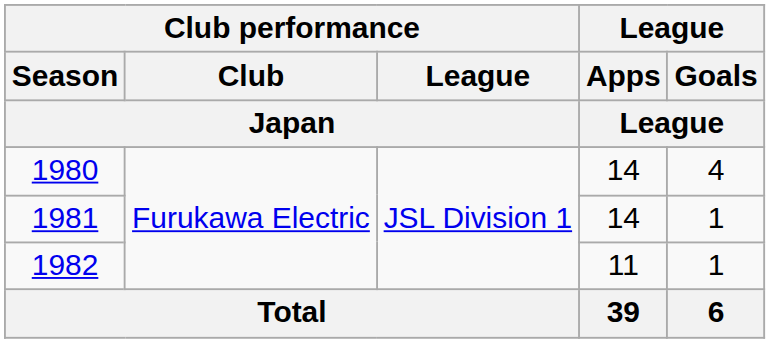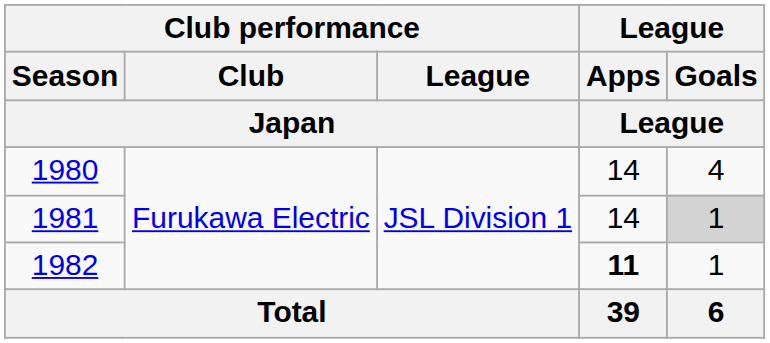1981 | League / Goals / League: no background -> lightgrey background
1982 | League / Apps / League: normal -> bold
